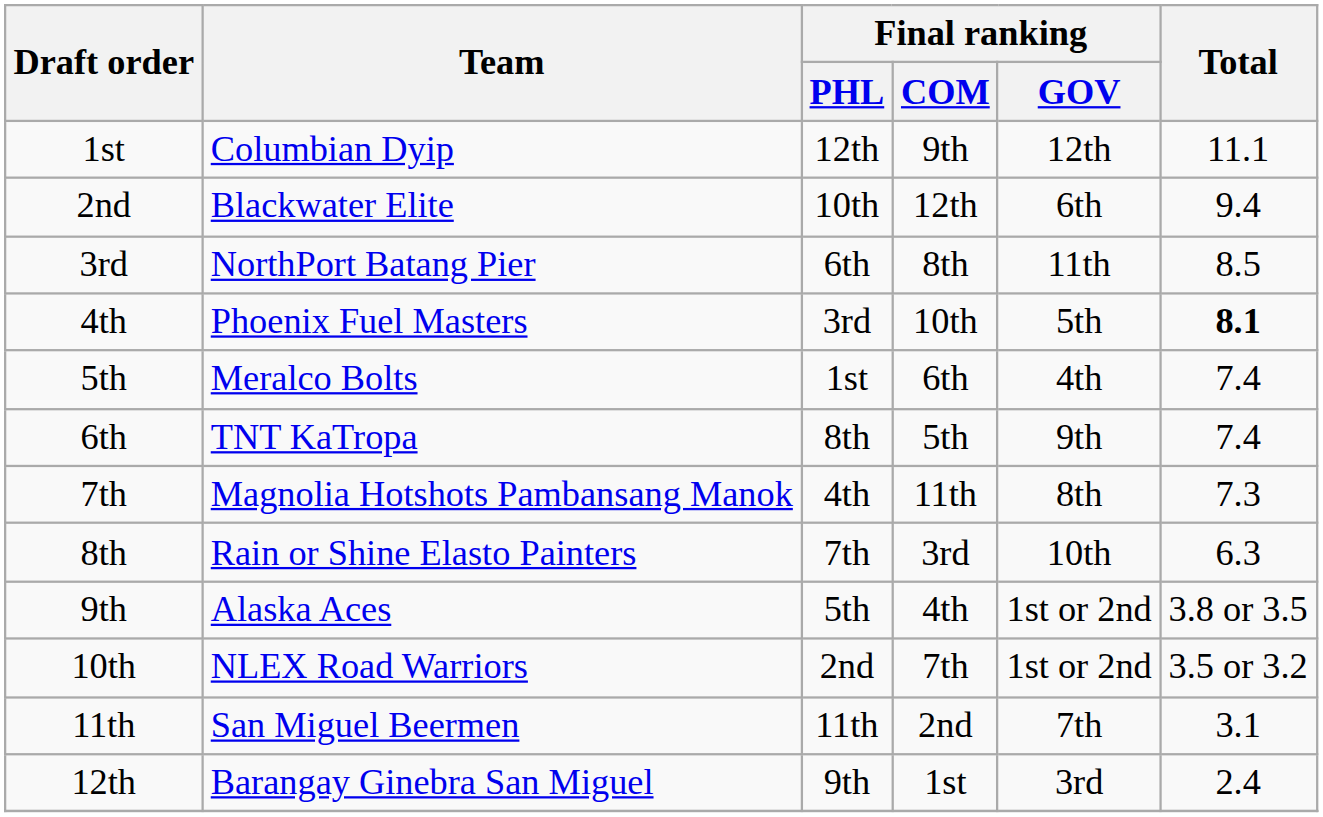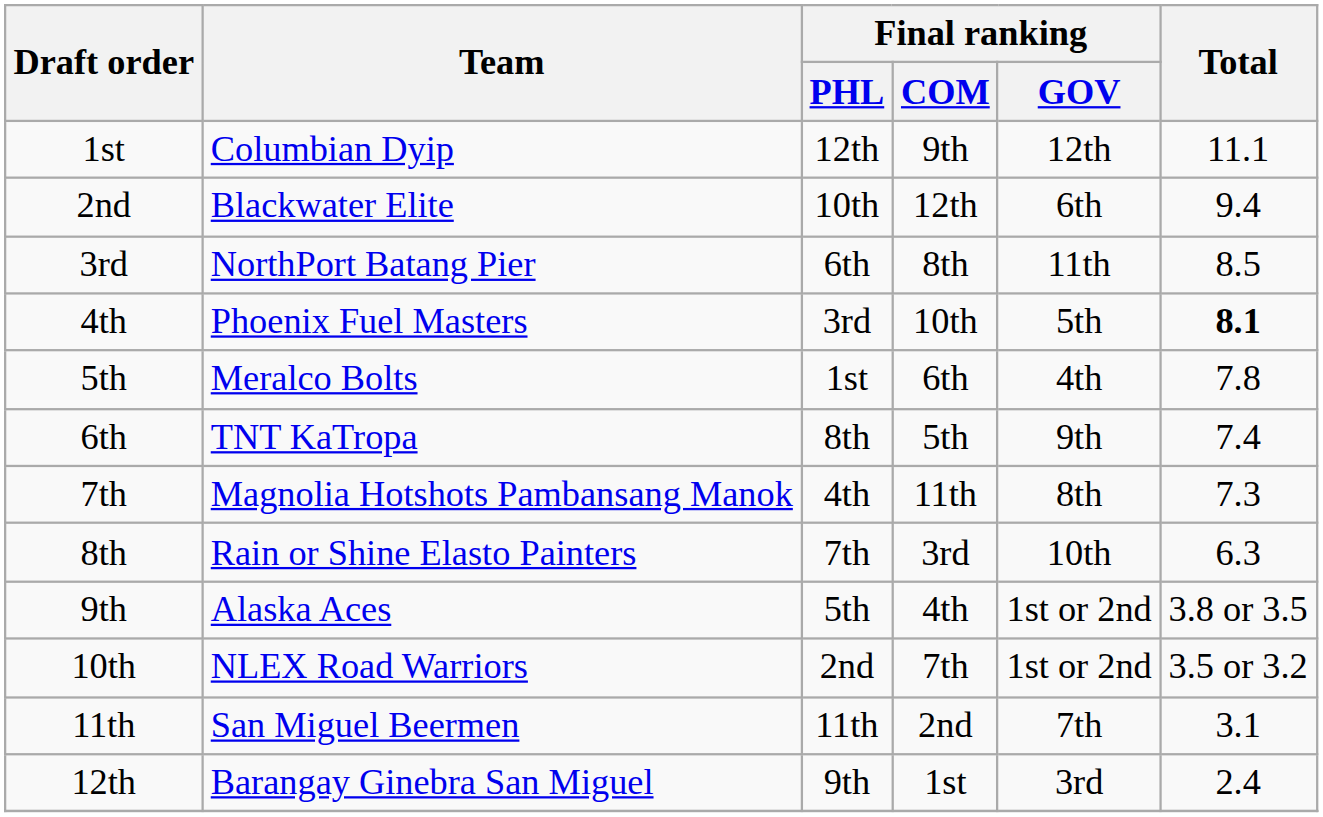row 7 | Total: 7.4 -> 7.8
